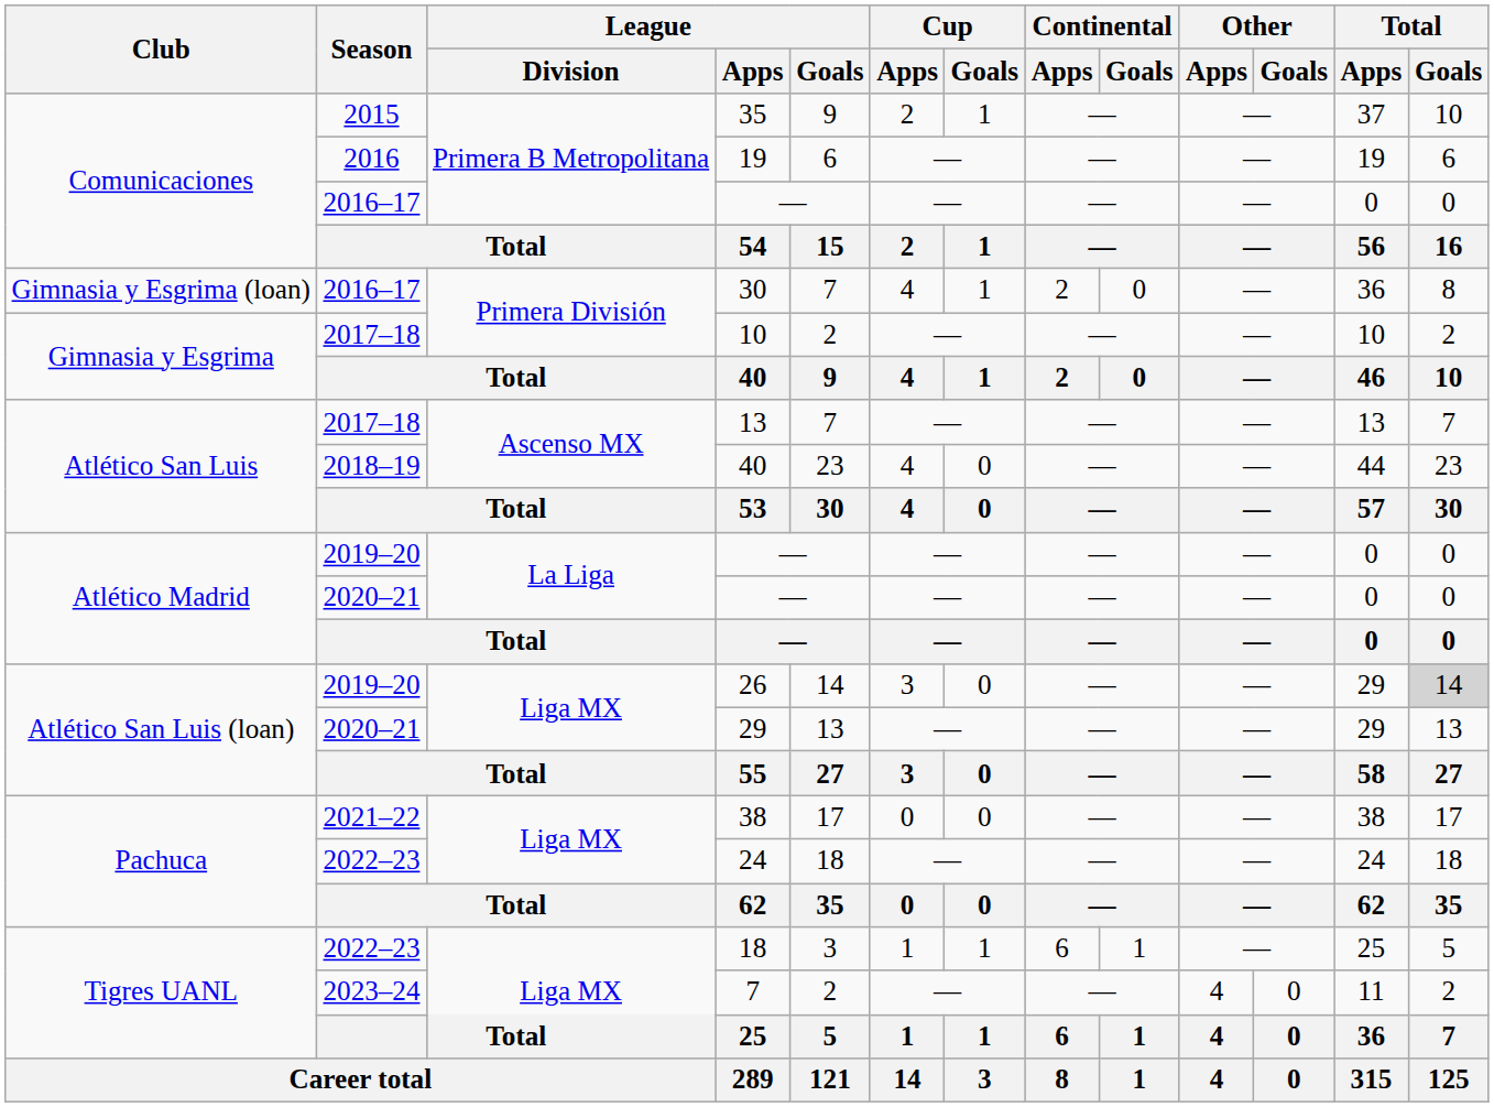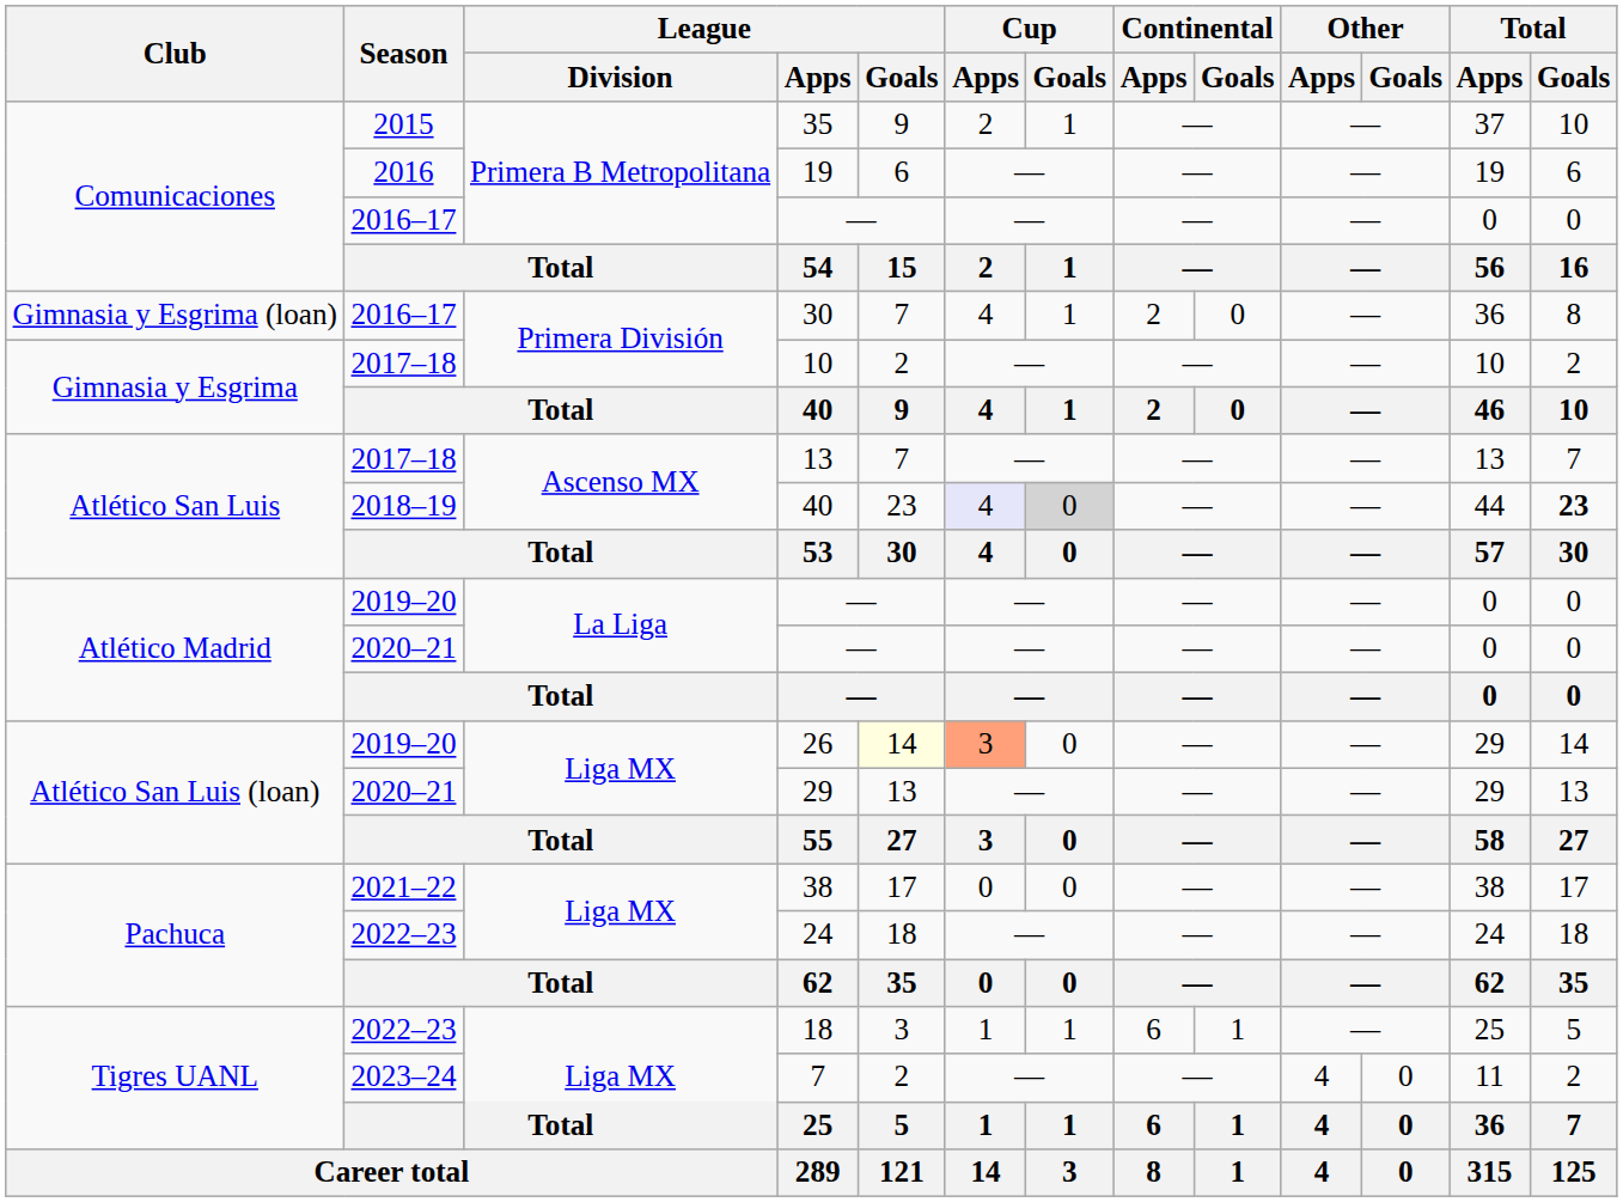2018–19 / 40 | Cup / Apps: no background -> lavender background
2018–19 / 40 | Cup / Goals: no background -> lightgrey background
2018–19 / 40 | Total / Goals: normal -> bold
26 | League / Goals: no background -> lightyellow background
26 | Cup / Apps: no background -> lightsalmon background
26 | Total / Goals: lightgrey background -> no background
